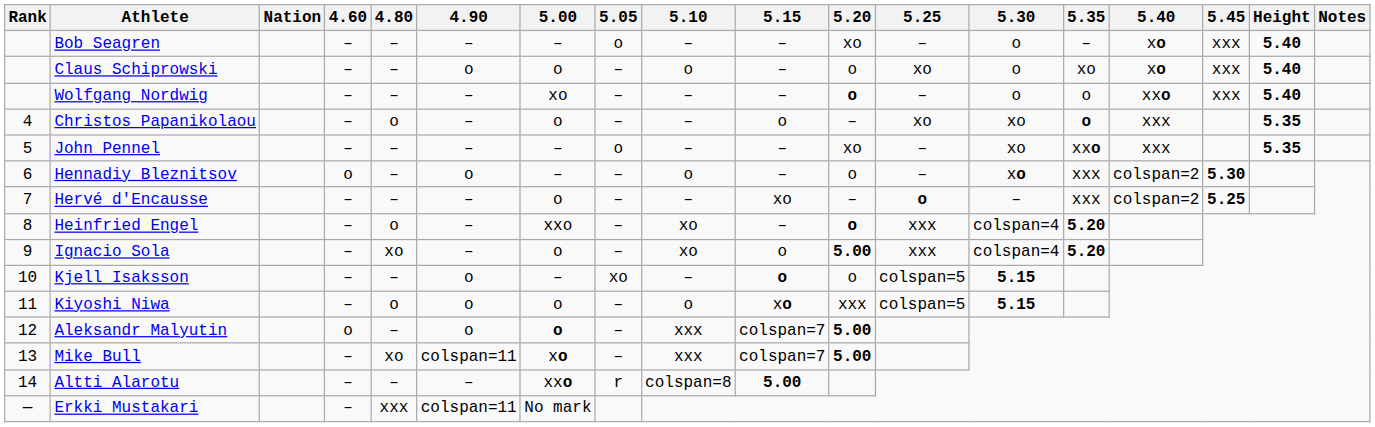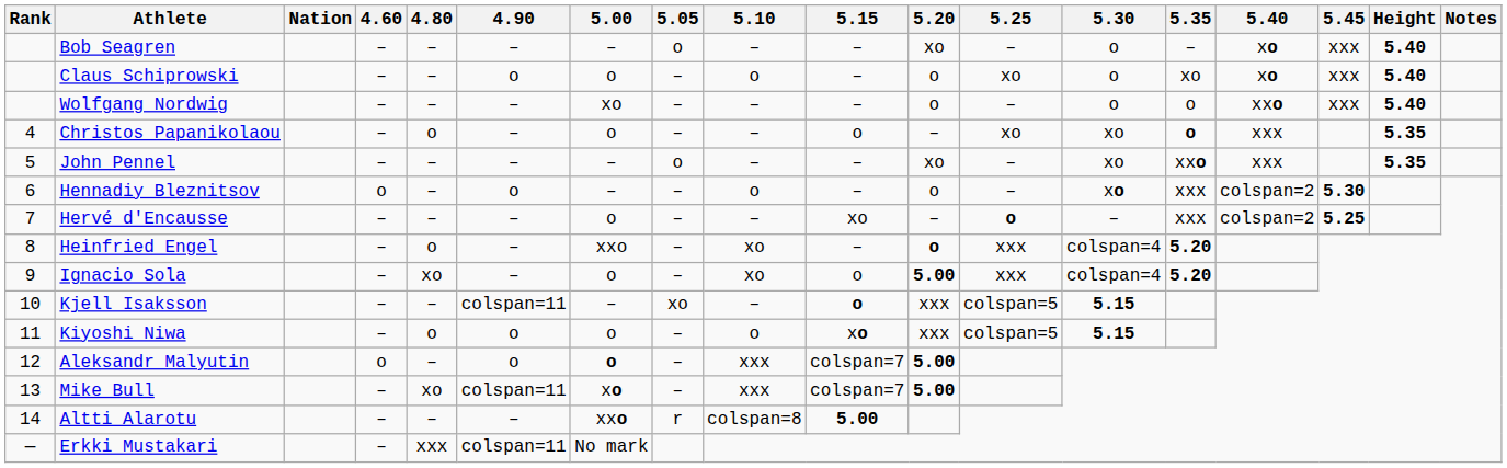Wolfgang Nordwig | 5.20: bold -> normal
Kjell Isaksson | 4.90: o -> colspan=11
Kjell Isaksson | 5.20: o -> xxx
